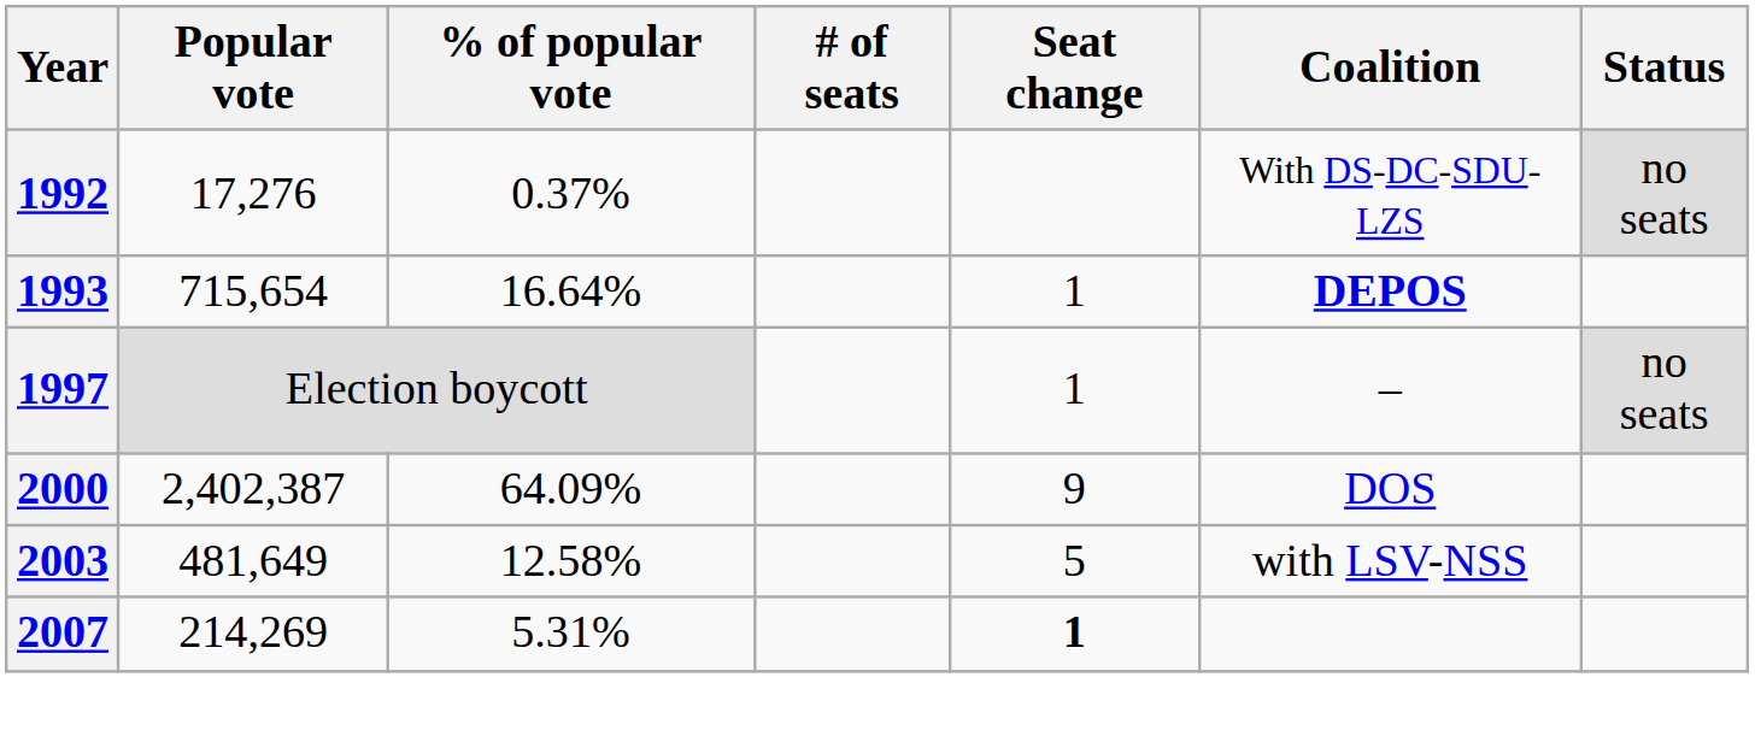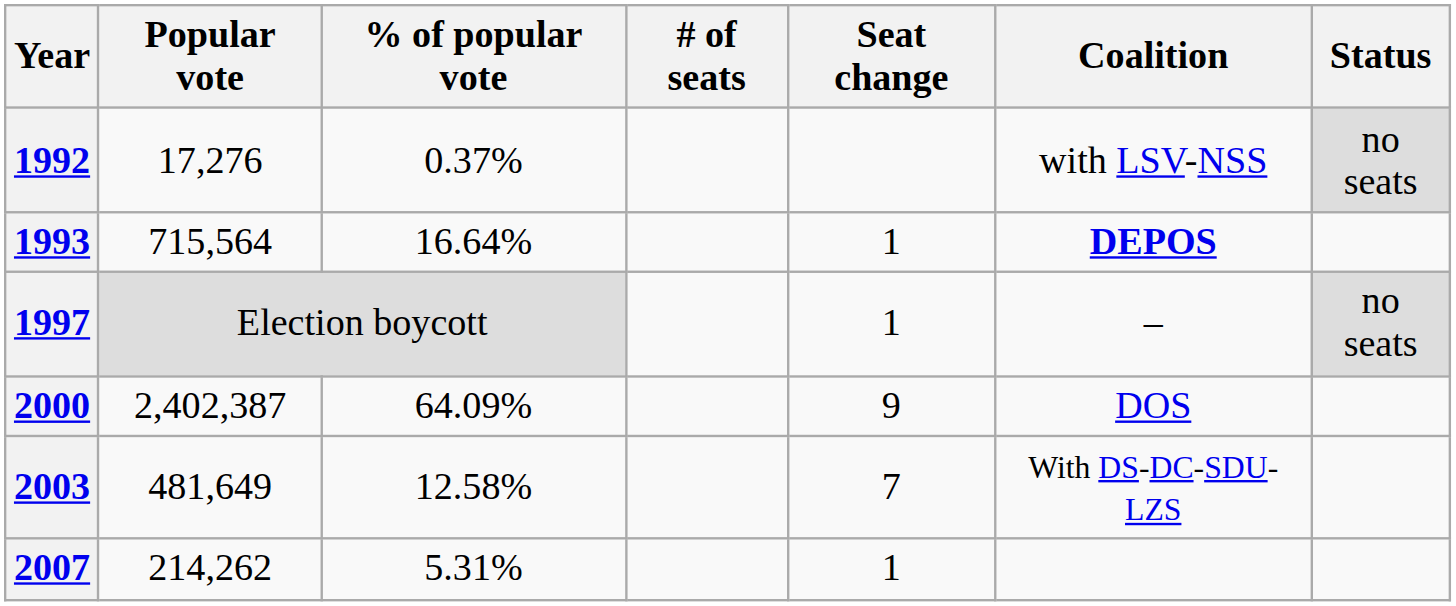1992 | Coalition: With DS-DC-SDU-LZS -> with LSV-NSS
1993 | Popular vote: 715,654 -> 715,564
2003 | Seat change: 5 -> 7
2003 | Coalition: with LSV-NSS -> With DS-DC-SDU-LZS
2007 | Popular vote: 214,269 -> 214,262
2007 | Seat change: bold -> normal
